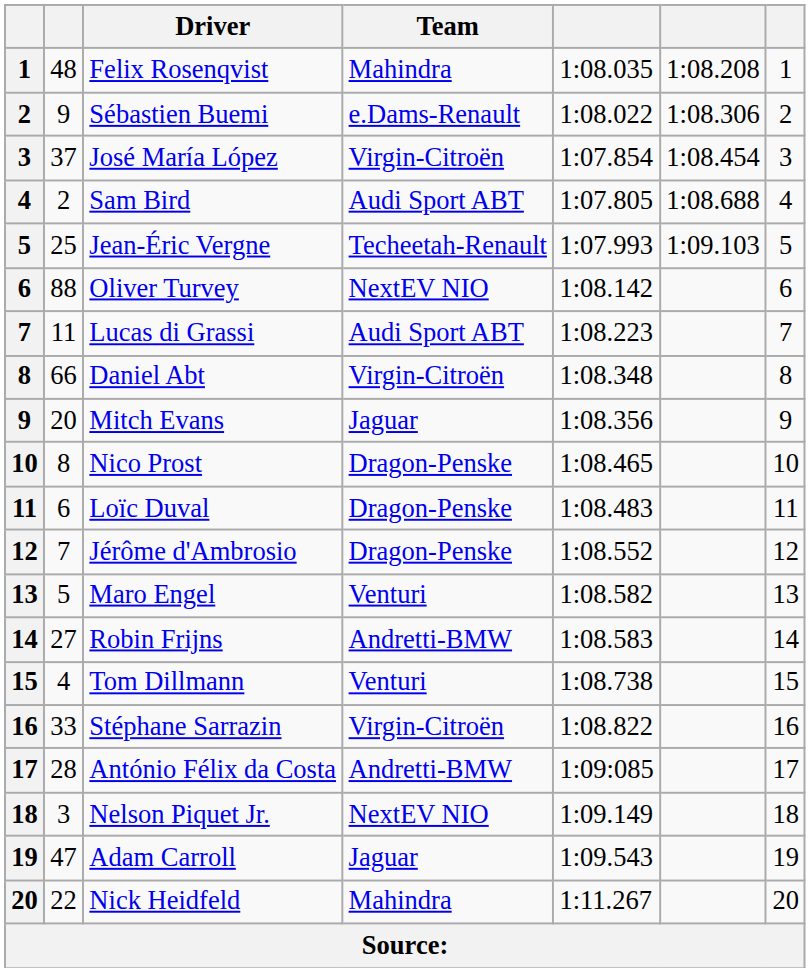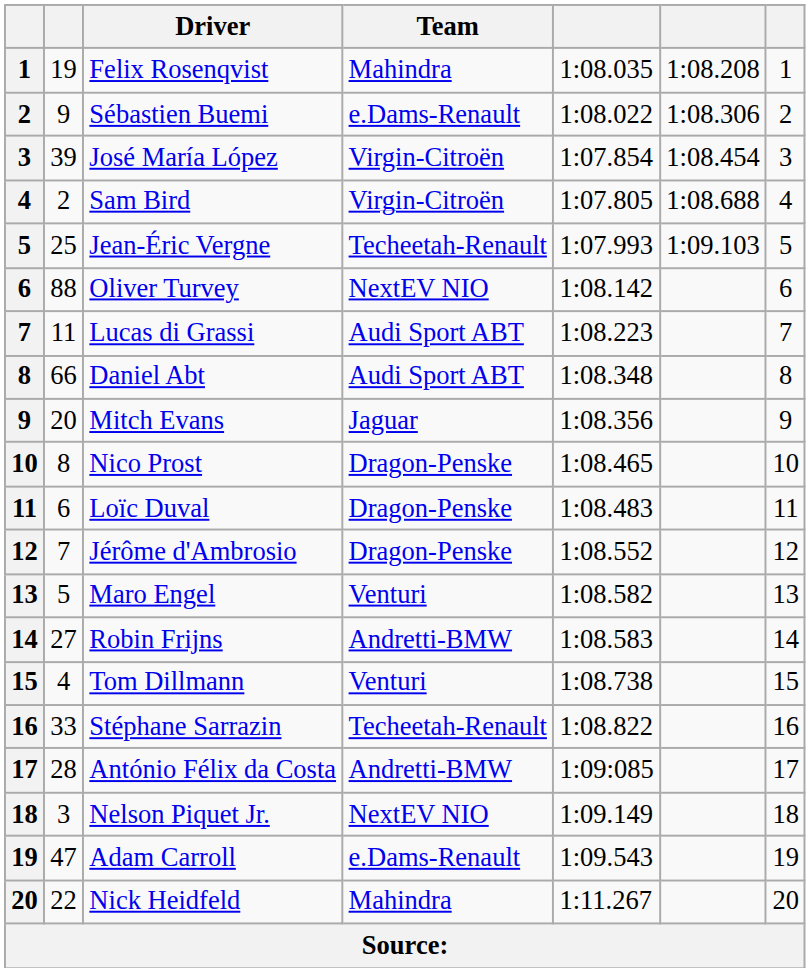Felix Rosenqvist | column 2: 48 -> 19
José María López | column 2: 37 -> 39
Sam Bird | Team: Audi Sport ABT -> Virgin-Citroën
Daniel Abt | Team: Virgin-Citroën -> Audi Sport ABT
Stéphane Sarrazin | Team: Virgin-Citroën -> Techeetah-Renault
Adam Carroll | Team: Jaguar -> e.Dams-Renault
